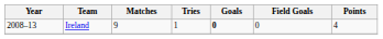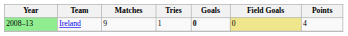Ireland | Year: no background -> lightgreen background
Ireland | Field Goals: no background -> khaki background
